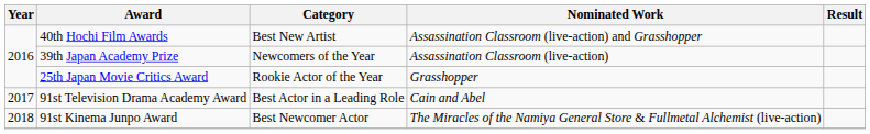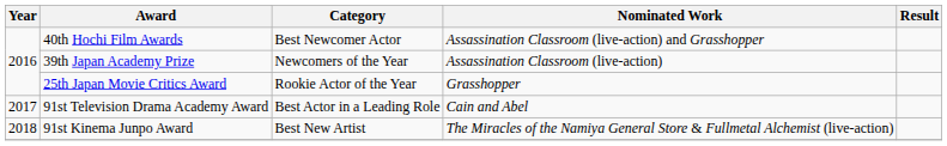40th Hochi Film Awards | Category: Best New Artist -> Best Newcomer Actor
91st Kinema Junpo Award | Category: Best Newcomer Actor -> Best New Artist
